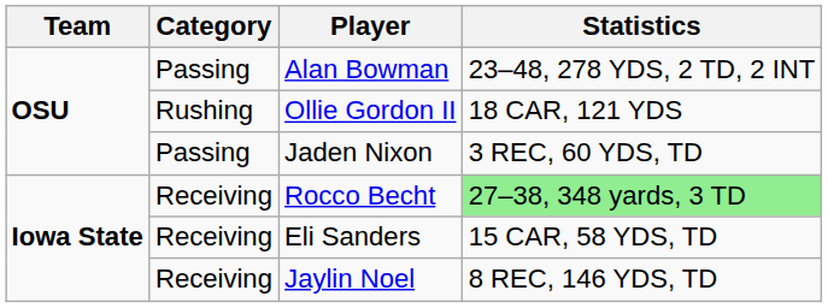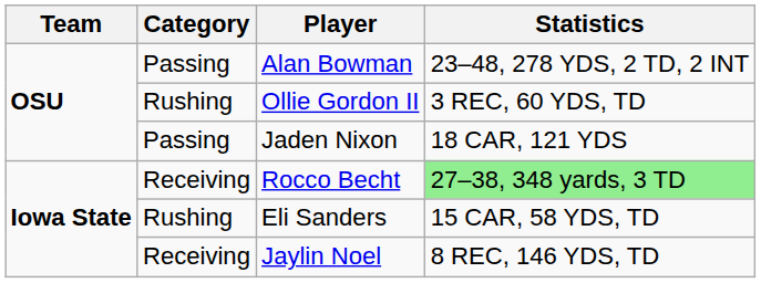Ollie Gordon II | Statistics: 18 CAR, 121 YDS -> 3 REC, 60 YDS, TD
Jaden Nixon | Statistics: 3 REC, 60 YDS, TD -> 18 CAR, 121 YDS
Eli Sanders | Category: Receiving -> Rushing
